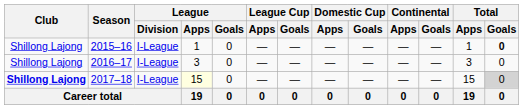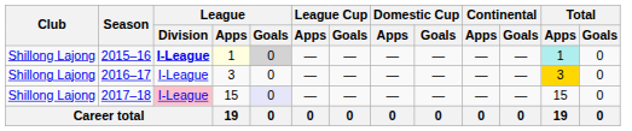2015–16 | League / Division: normal -> bold
2015–16 | League / Apps: no background -> lightyellow background
2015–16 | League / Goals: no background -> lightgrey background
2015–16 | Total / Apps: no background -> paleturquoise background
2015–16 | Total / Goals: bold -> normal
2016–17 | Total / Apps: no background -> gold background
2017–18 | Club: bold -> normal
2017–18 | League / Division: no background -> pink background
2017–18 | League / Apps: lightyellow background -> no background
2017–18 | League / Goals: no background -> lavender background
2017–18 | Total / Goals: lightgrey background -> no background
